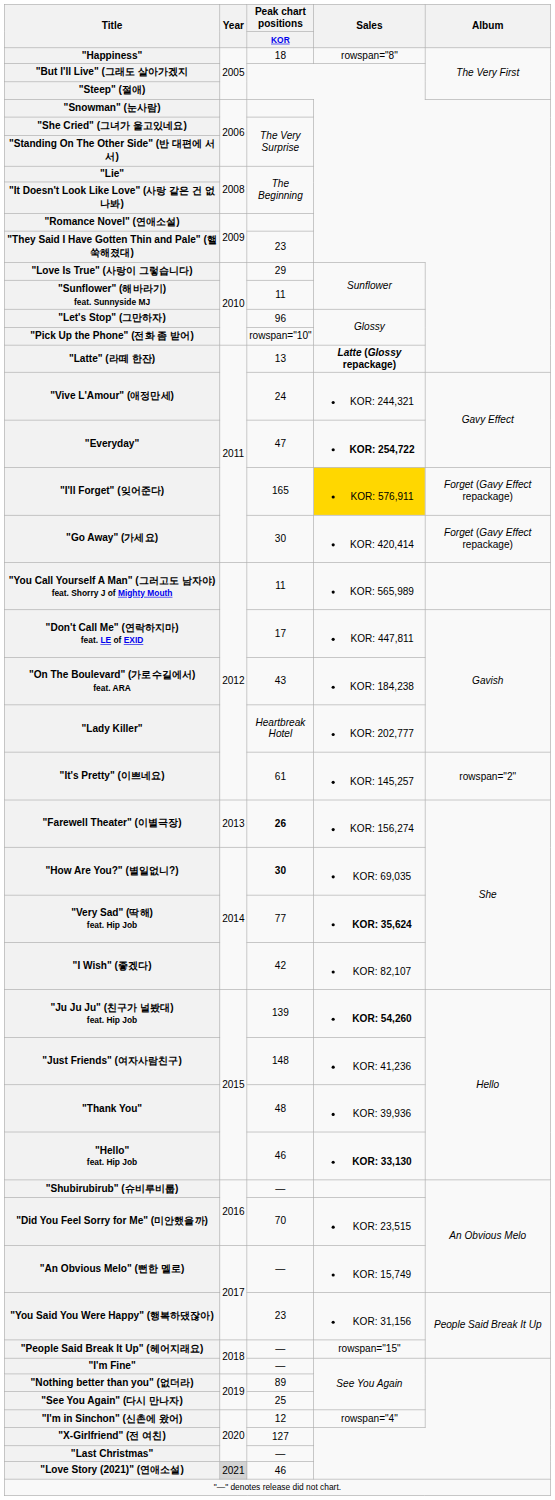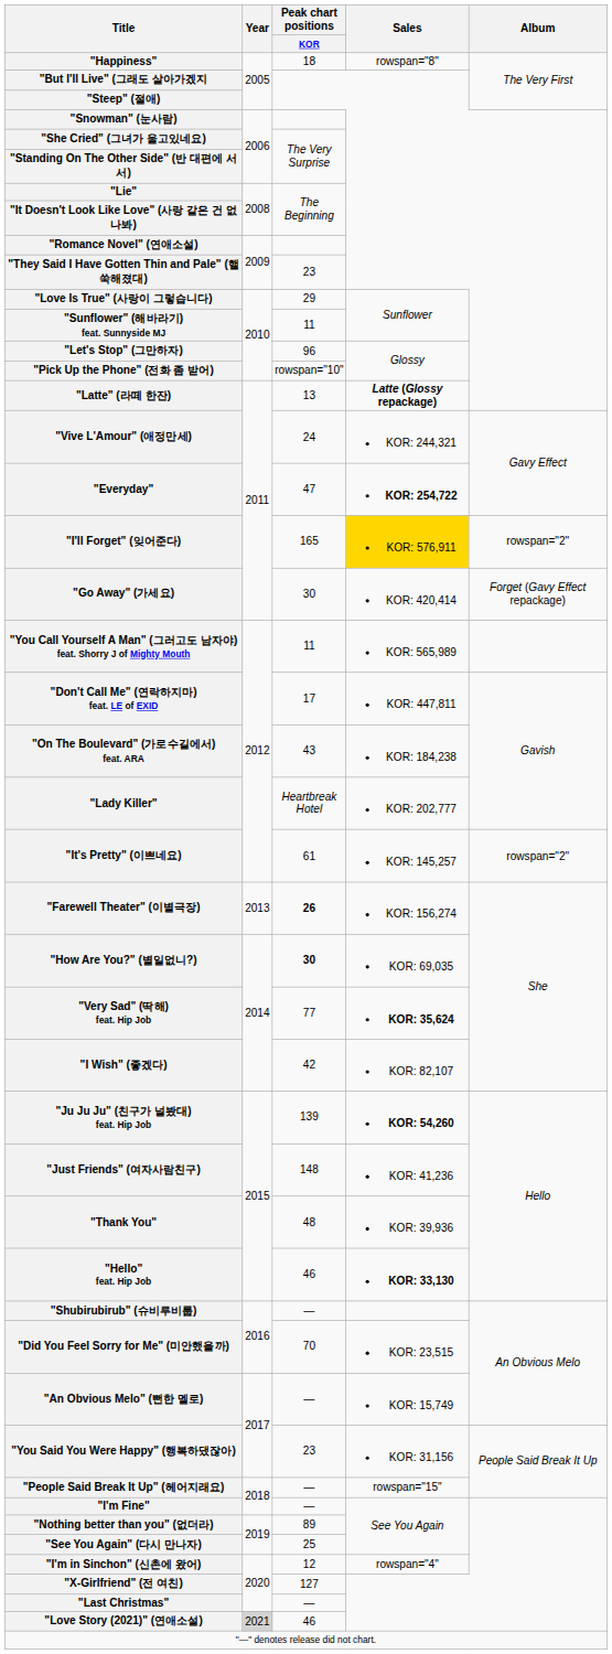"I'll Forget" (잊어준다) | Album: Forget (Gavy Effect repackage) -> rowspan="2"
